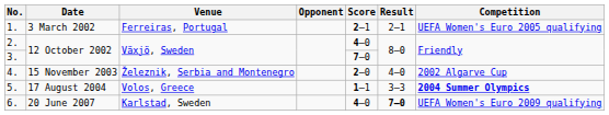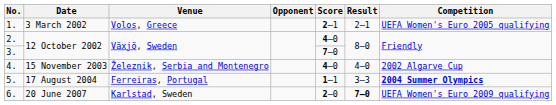1. | Venue: Ferreiras, Portugal -> Volos, Greece
4. | Score: 2–0 -> 4–0
5. | Venue: Volos, Greece -> Ferreiras, Portugal
6. | Score: 4–0 -> 2–0
